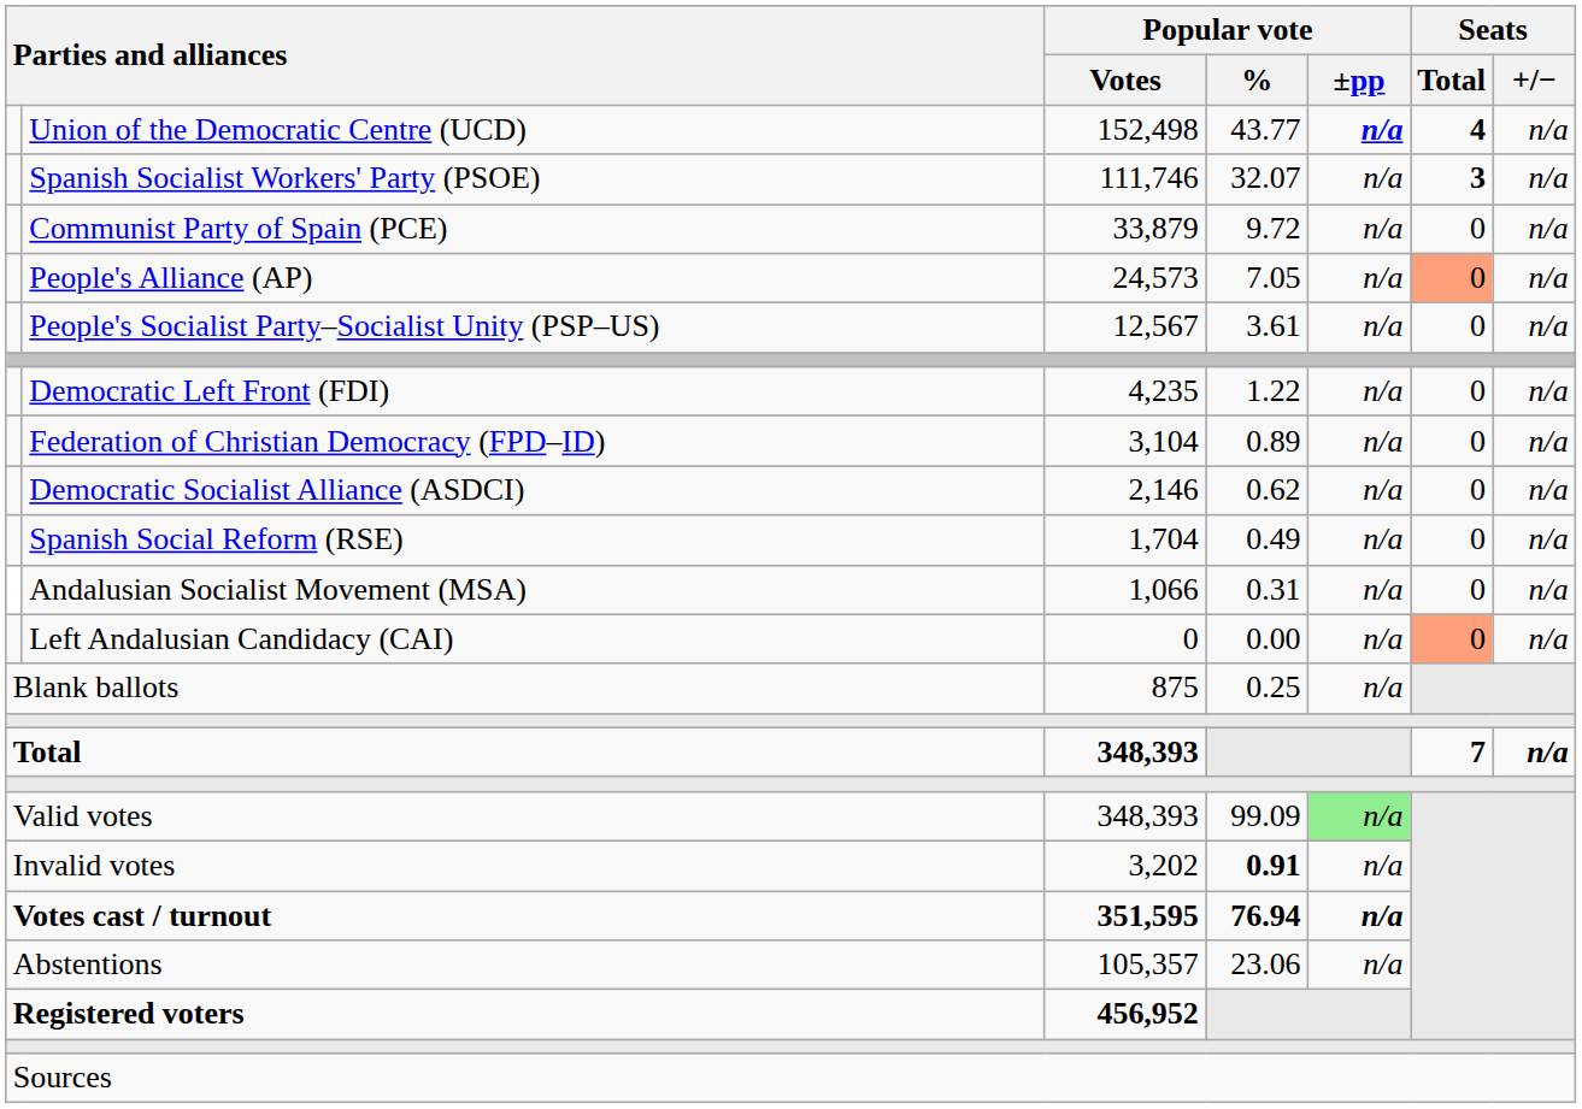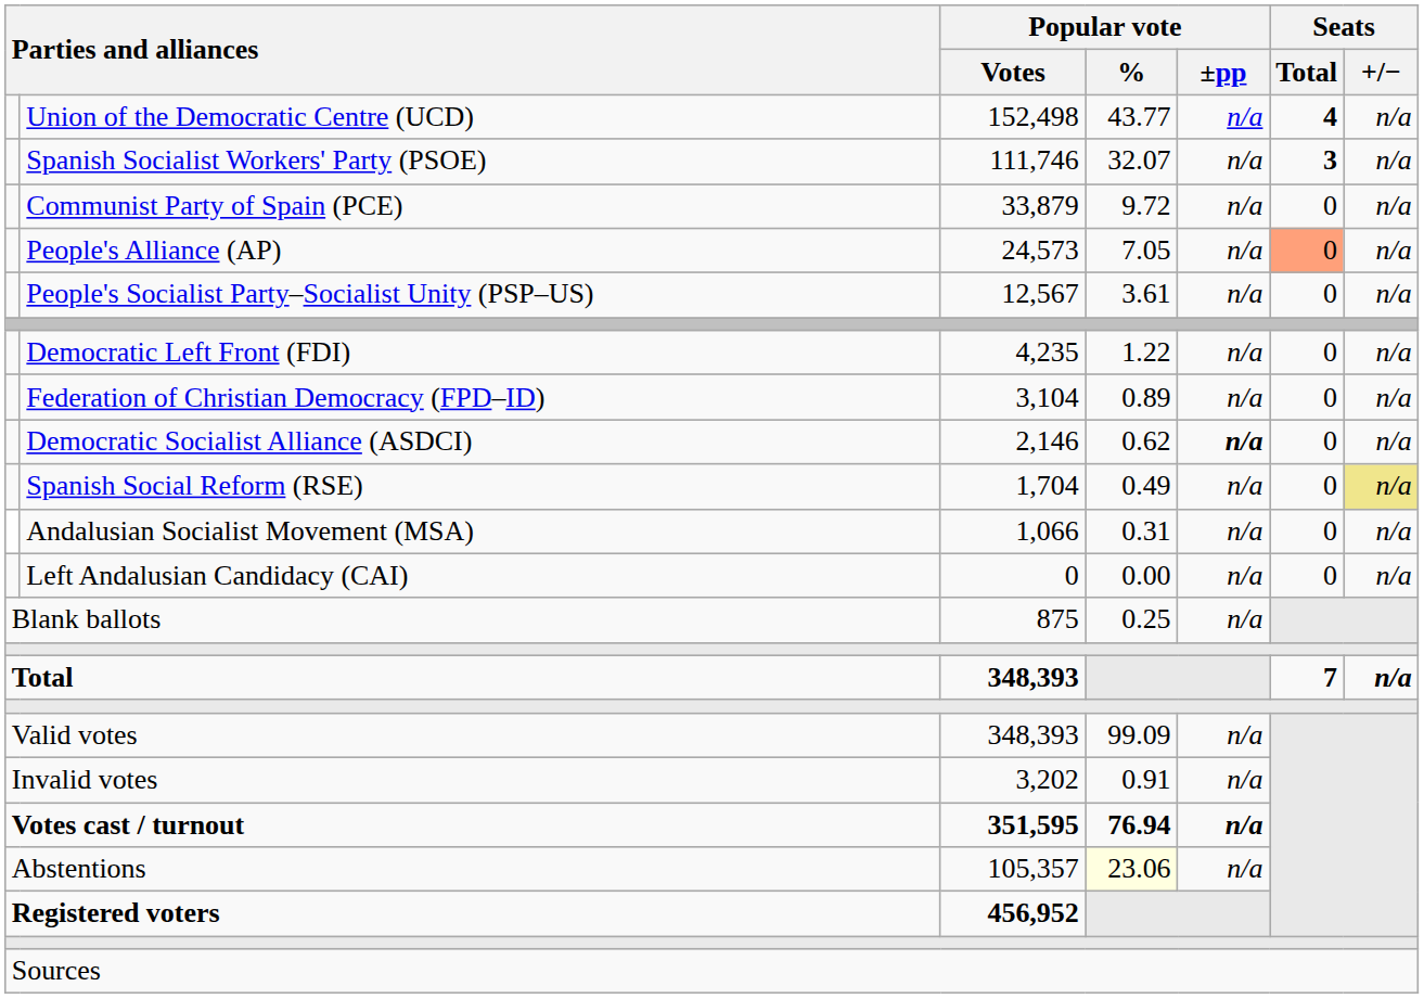Union of the Democratic Centre (UCD) | Popular vote / ±pp: bold -> normal
Democratic Socialist Alliance (ASDCI) | Popular vote / ±pp: normal -> bold
Spanish Social Reform (RSE) | Seats / +/−: no background -> khaki background
Left Andalusian Candidacy (CAI) | Seats / Total: lightsalmon background -> no background
Valid votes | Popular vote / ±pp: lightgreen background -> no background
Invalid votes | Popular vote / %: bold -> normal
Abstentions | Popular vote / %: no background -> lightyellow background
